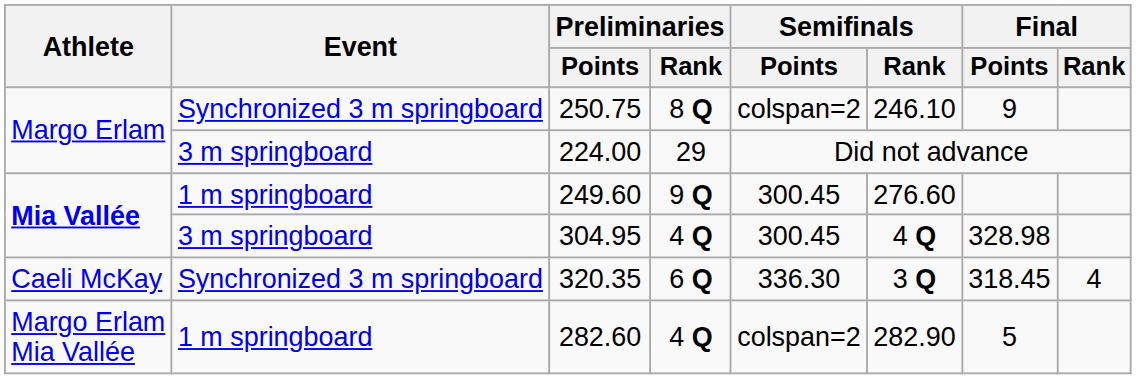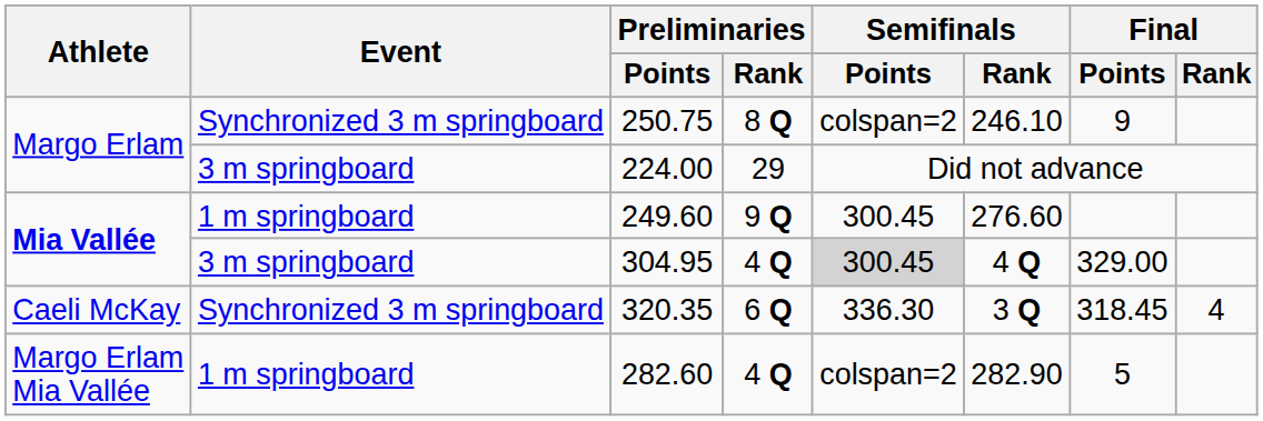304.95 | Semifinals / Points: no background -> lightgrey background
304.95 | Final / Points: 328.98 -> 329.00
